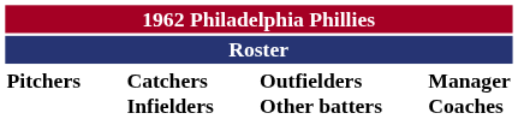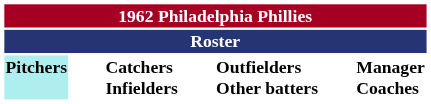Pitchers | column 1: no background -> paleturquoise background
